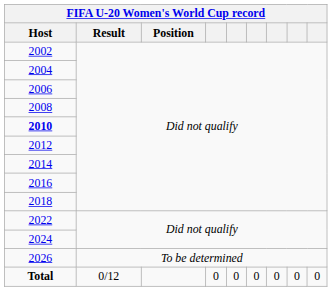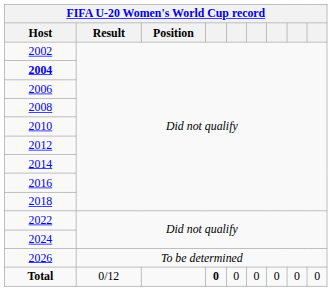2004 | FIFA U-20 Women's World Cup record / Host: normal -> bold
2010 | FIFA U-20 Women's World Cup record / Host: bold -> normal
Total | column 4: normal -> bold
